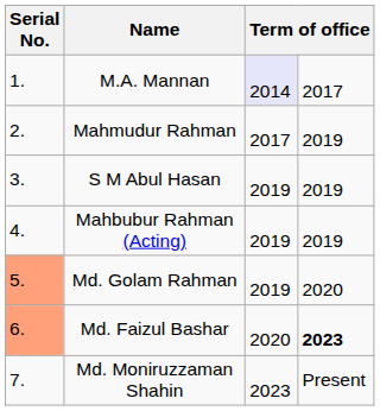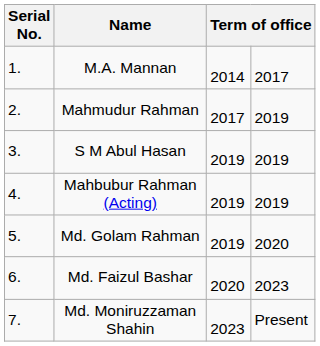M.A. Mannan | column 3: lavender background -> no background
Md. Golam Rahman | Serial No.: lightsalmon background -> no background
Md. Faizul Bashar | Serial No.: lightsalmon background -> no background
Md. Faizul Bashar | column 4: bold -> normal
